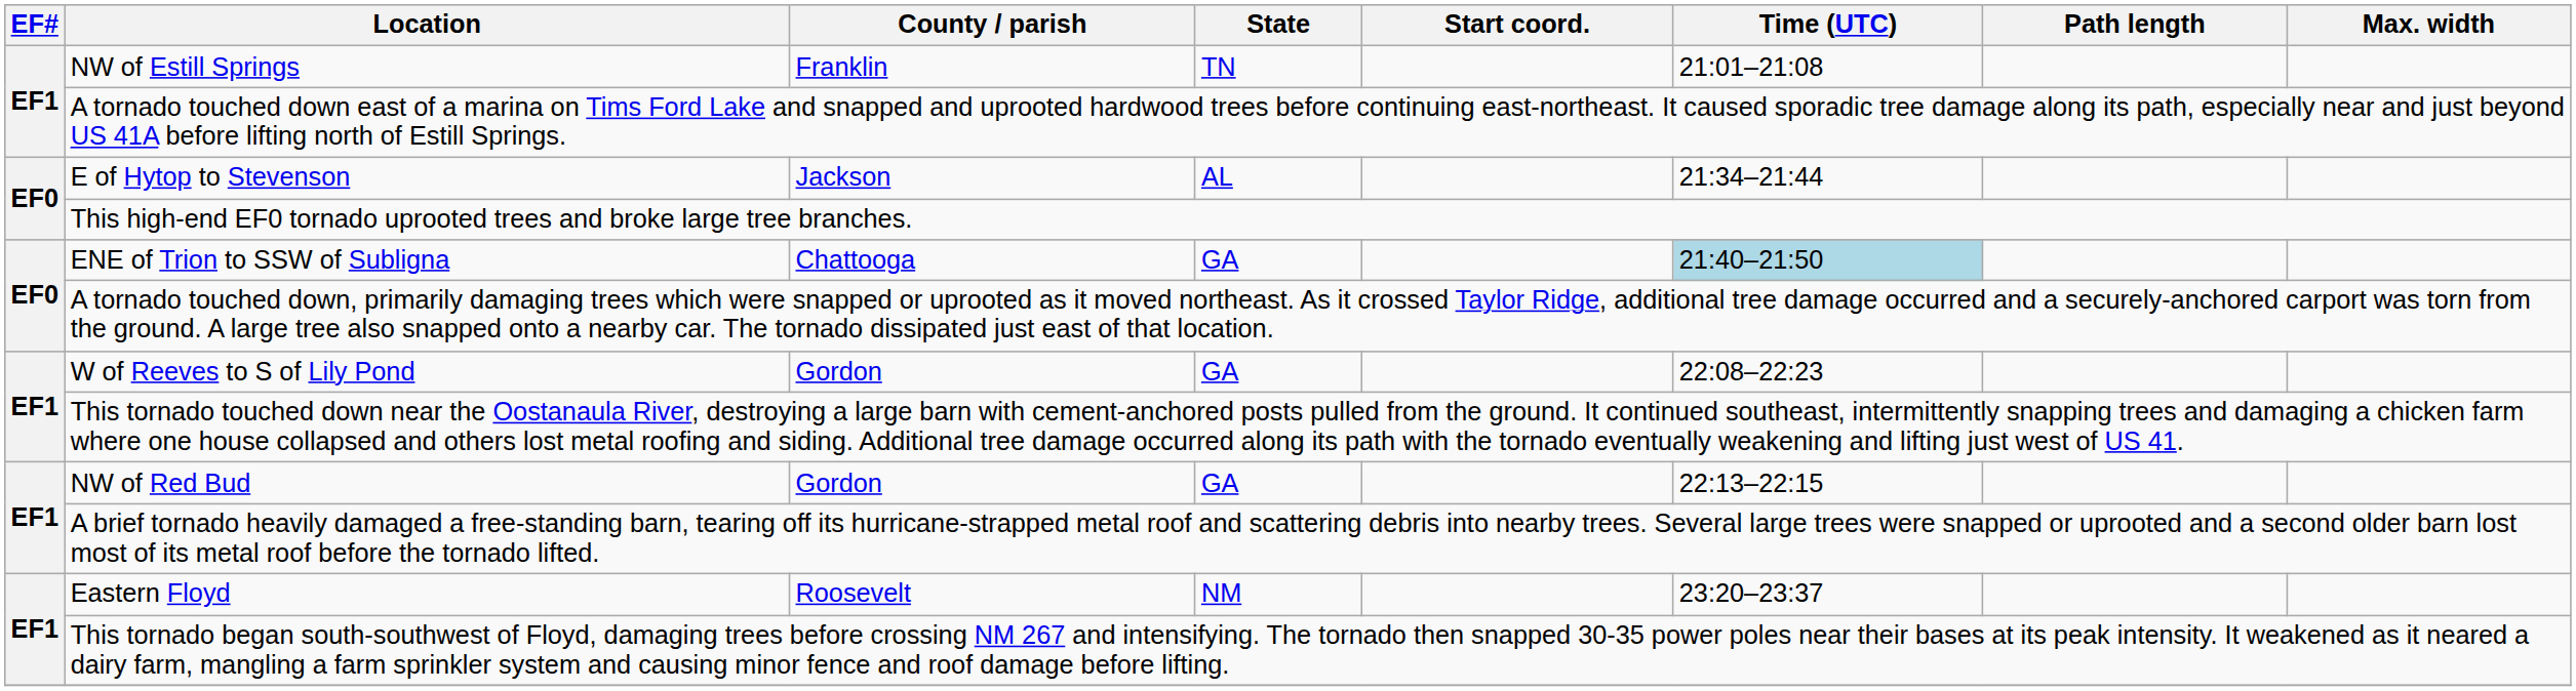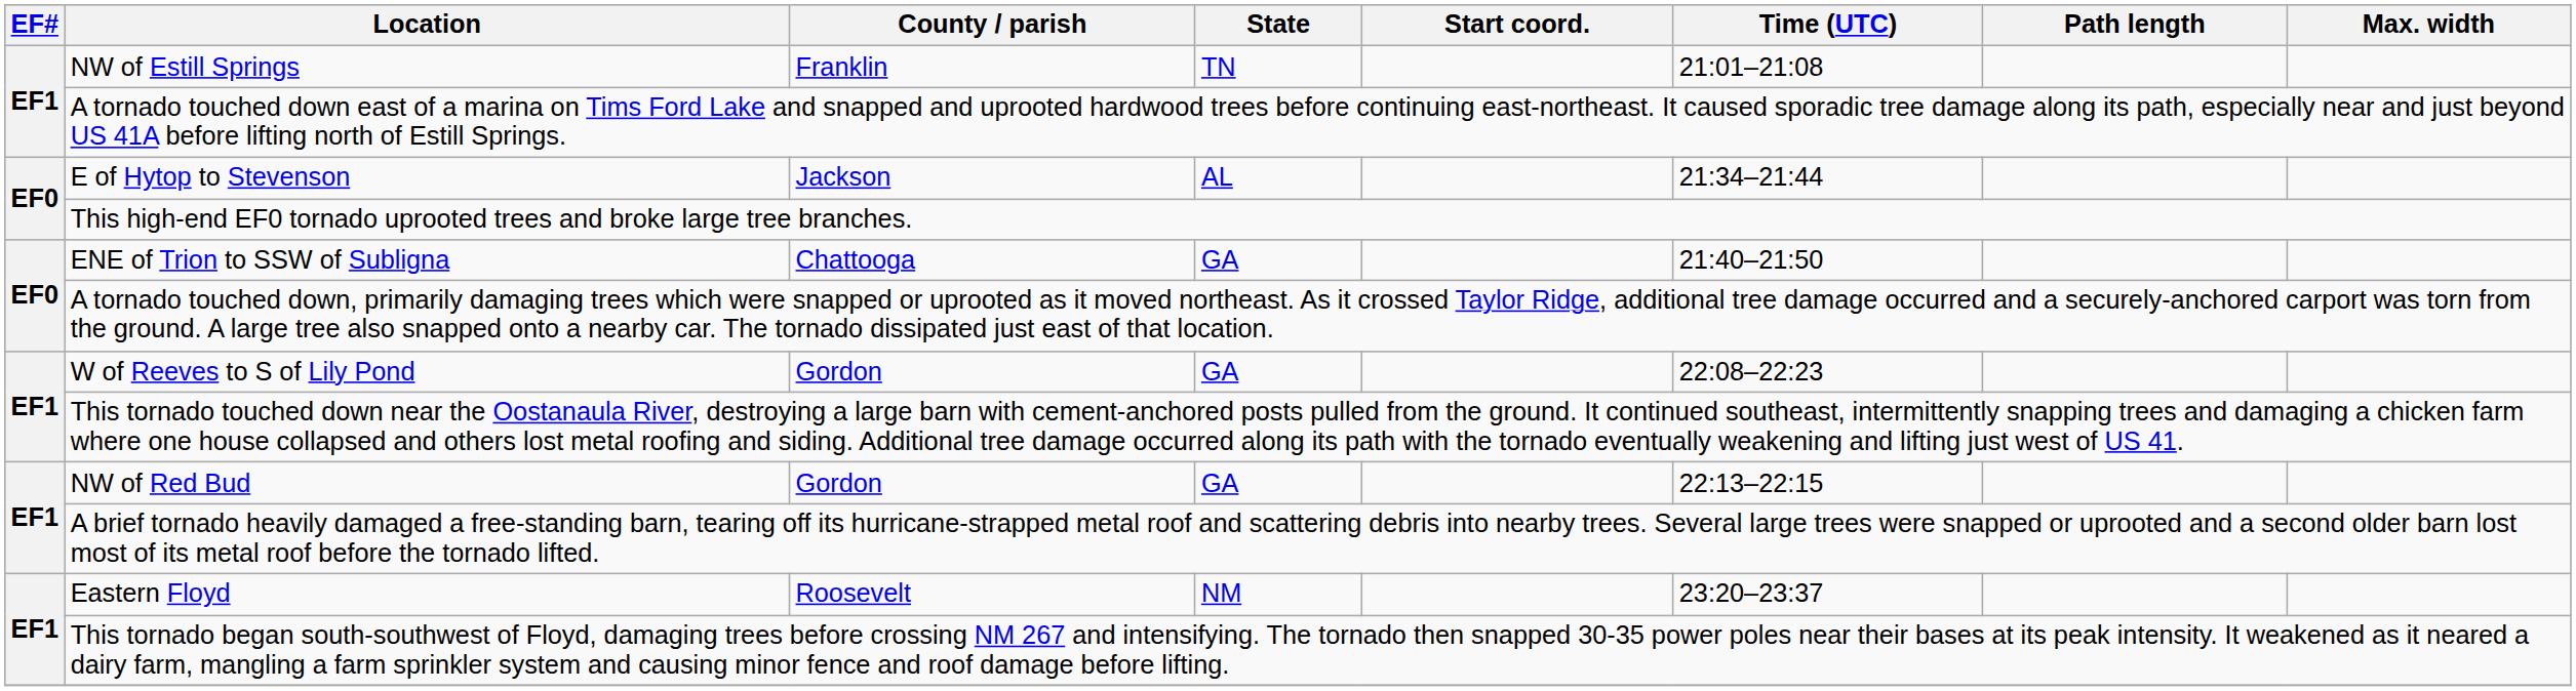ENE of Trion to SSW of Subligna | Time (UTC): lightblue background -> no background
